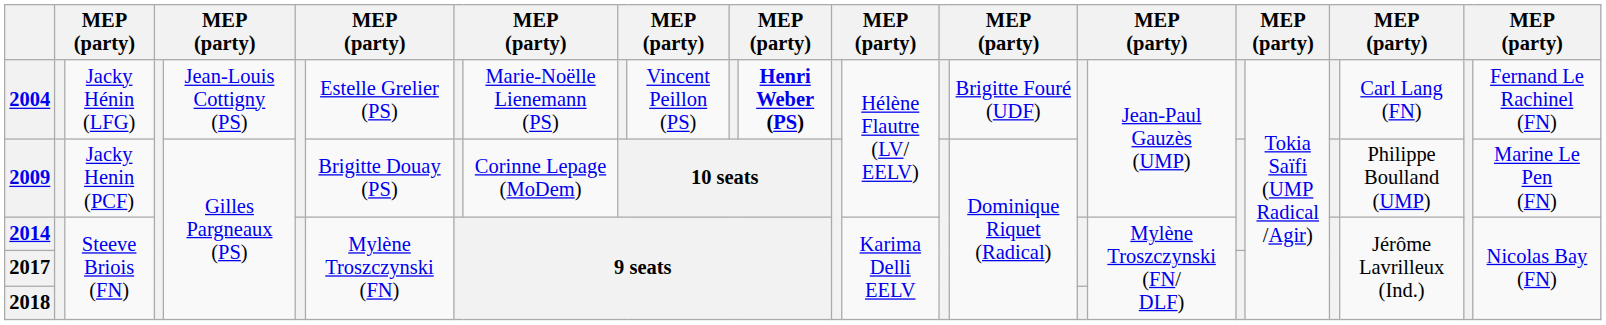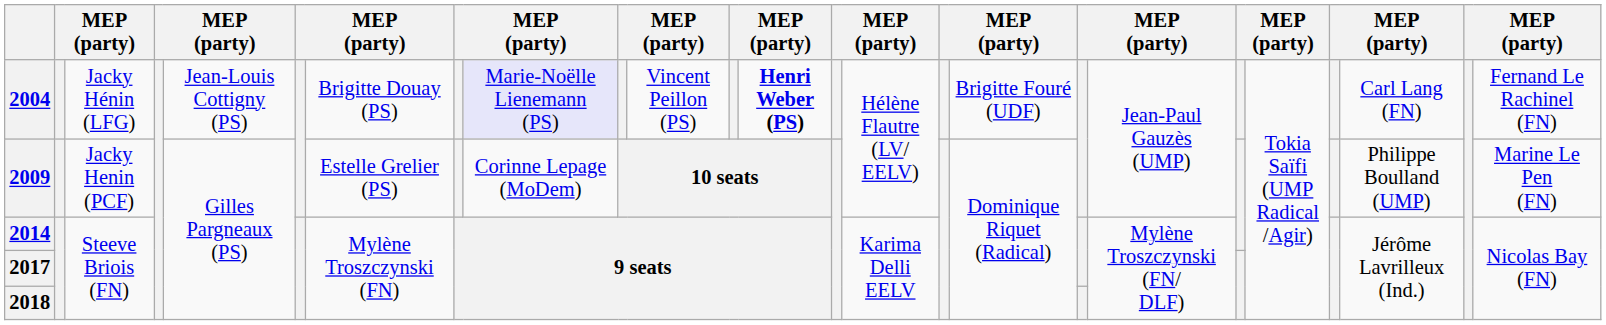2004 | column 7: Estelle Grelier (PS) -> Brigitte Douay (PS)
2004 | column 9: no background -> lavender background
2009 | column 7: Brigitte Douay (PS) -> Estelle Grelier (PS)
